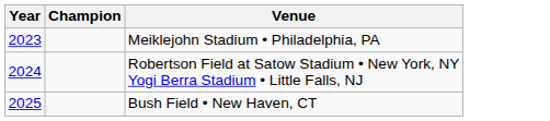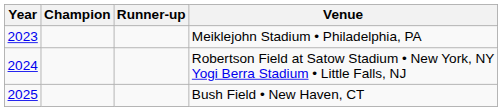+ column: Runner-up
